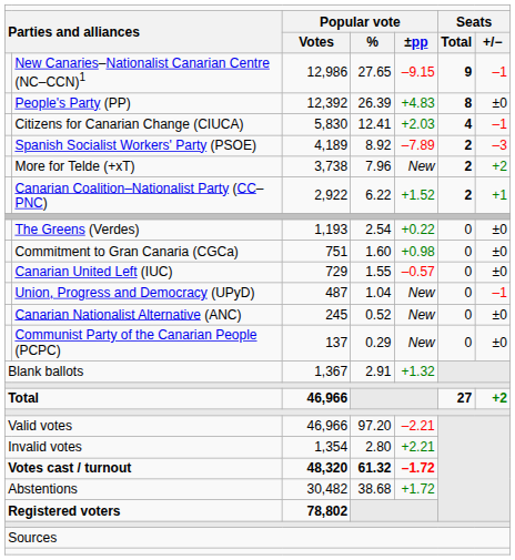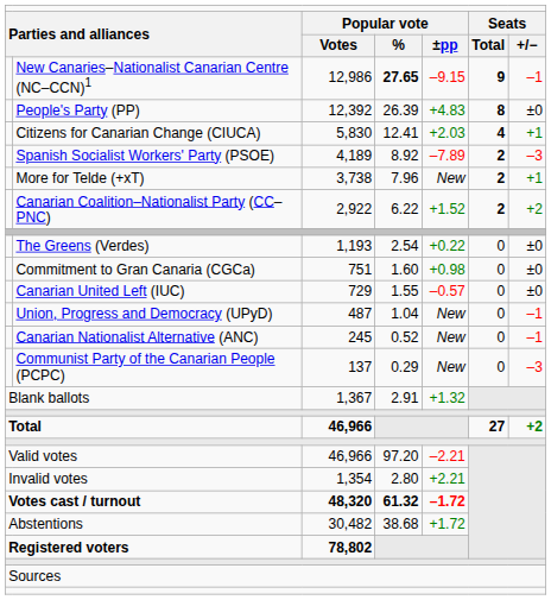New Canaries–Nationalist Canarian Centre (NC–CCN)1 | column 4: normal -> bold
Citizens for Canarian Change (CIUCA) | column 7: –1 -> +1
More for Telde (+xT) | column 7: +2 -> +1
Canarian Coalition–Nationalist Party (CC–PNC) | column 7: +1 -> +2
Canarian Nationalist Alternative (ANC) | column 7: ±0 -> –1
Communist Party of the Canarian People (PCPC) | column 7: ±0 -> –3
